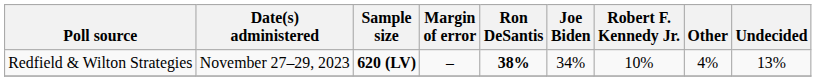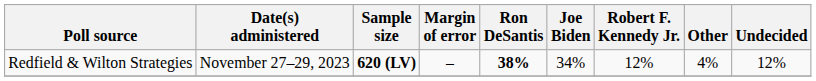Redfield & Wilton Strategies | Robert F. Kennedy Jr.: 10% -> 12%
Redfield & Wilton Strategies | Undecided: 13% -> 12%
